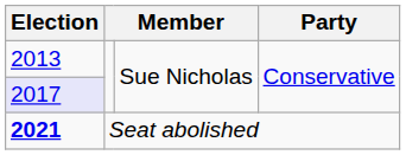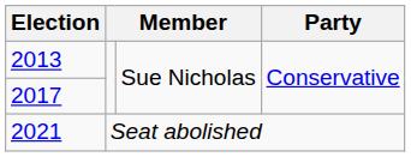2017 | Election: lavender background -> no background
2021 | Election: bold -> normal
